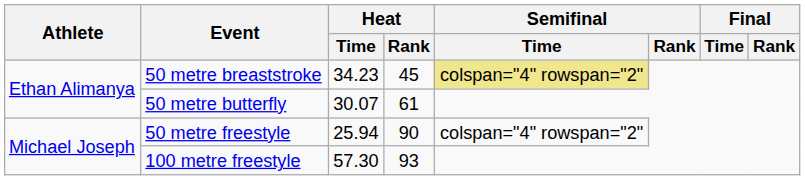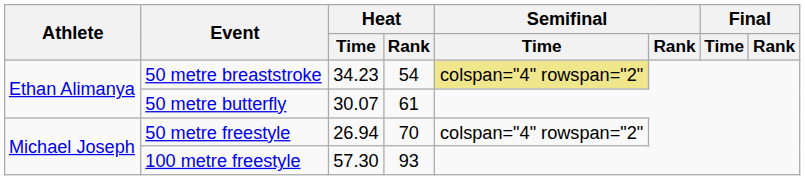50 metre breaststroke | Heat / Rank: 45 -> 54
50 metre freestyle | Heat / Time: 25.94 -> 26.94
50 metre freestyle | Heat / Rank: 90 -> 70
